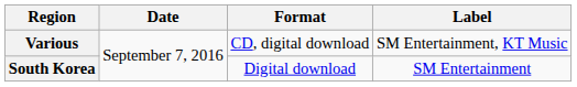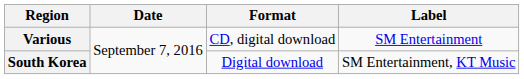Various | Label: SM Entertainment, KT Music -> SM Entertainment
South Korea | Label: SM Entertainment -> SM Entertainment, KT Music
